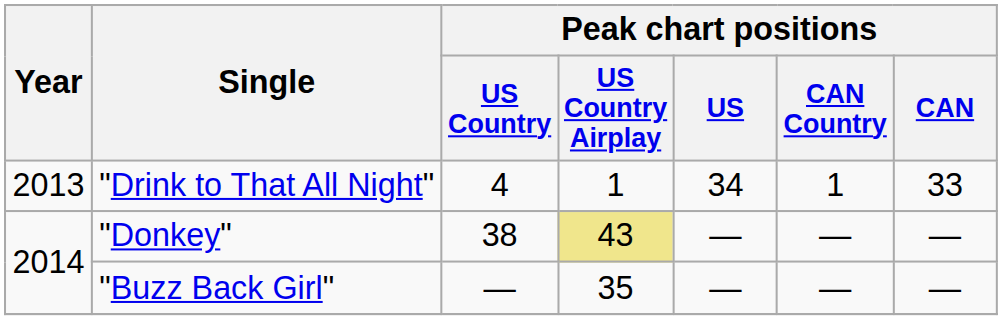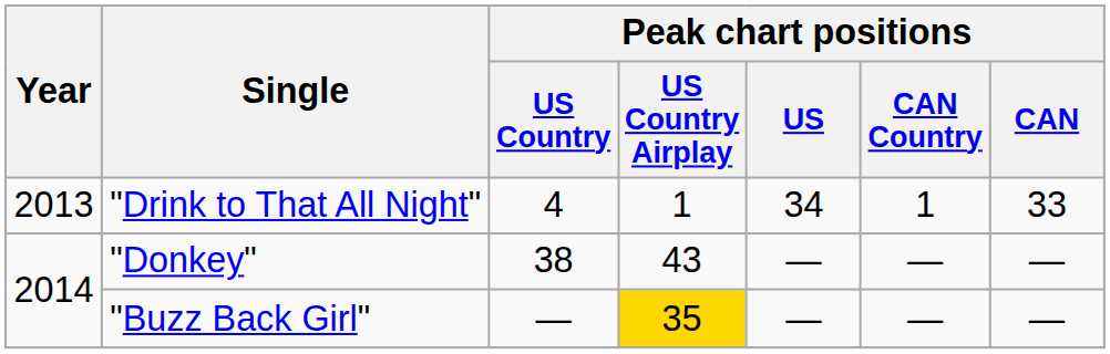"Donkey" | Peak chart positions / US Country Airplay: khaki background -> no background
"Buzz Back Girl" | Peak chart positions / US Country Airplay: no background -> gold background
